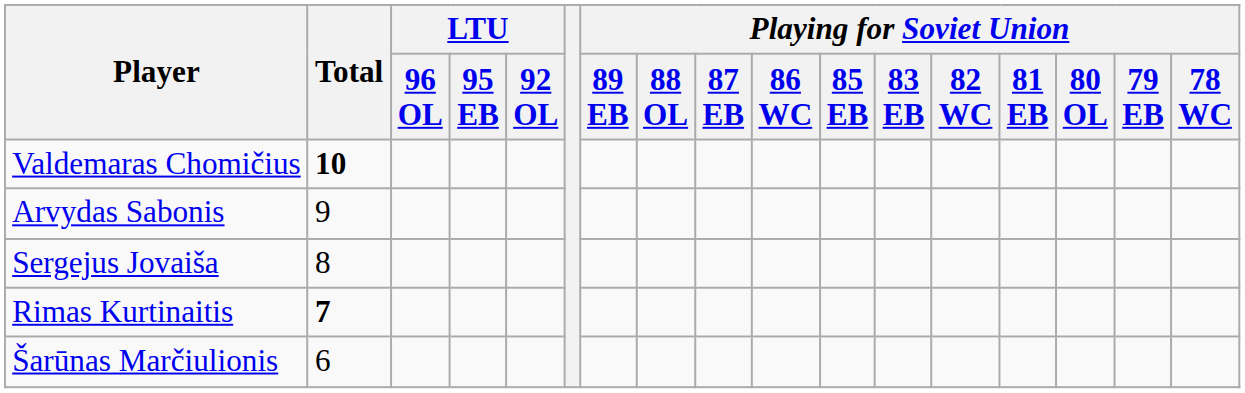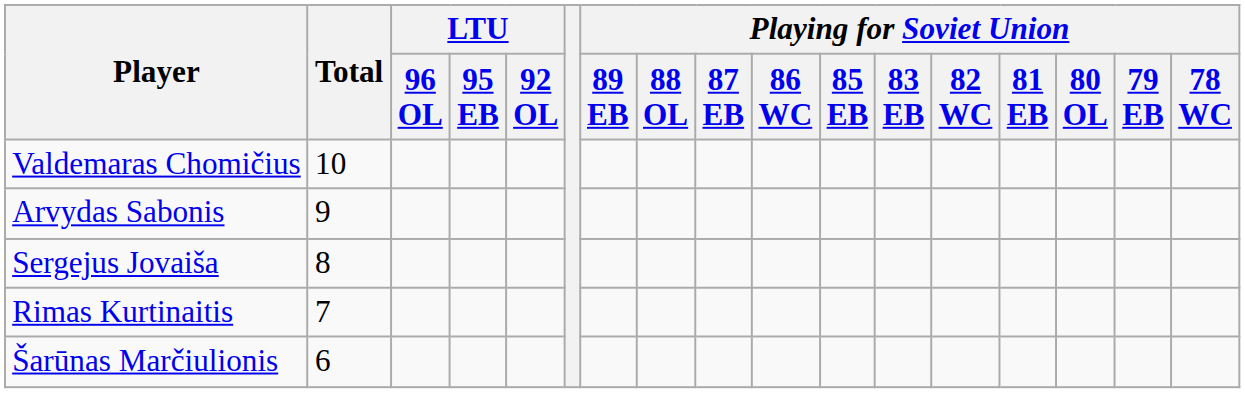Valdemaras Chomičius | Total: bold -> normal
Rimas Kurtinaitis | Total: bold -> normal
